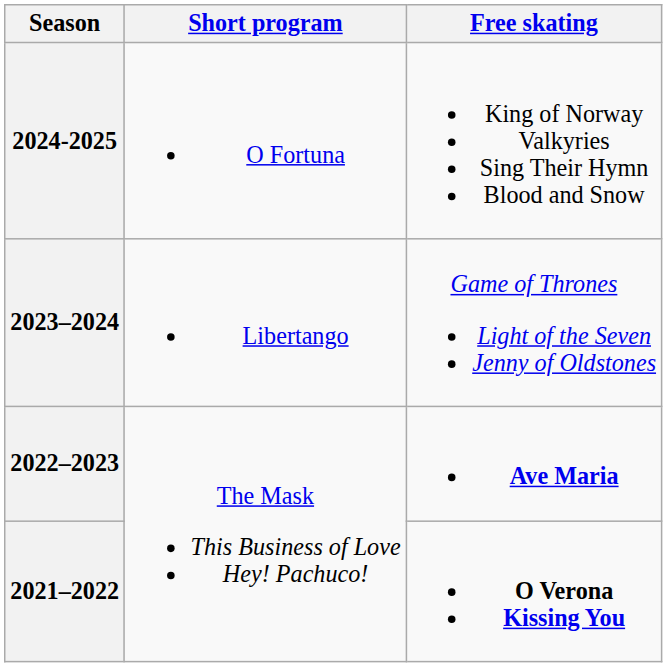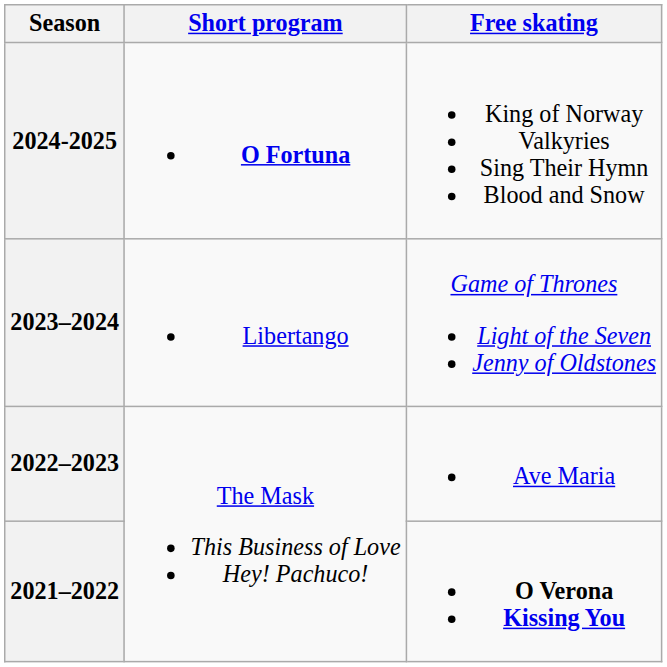2024-2025 | Short program: normal -> bold
2022–2023 | Free skating: bold -> normal
